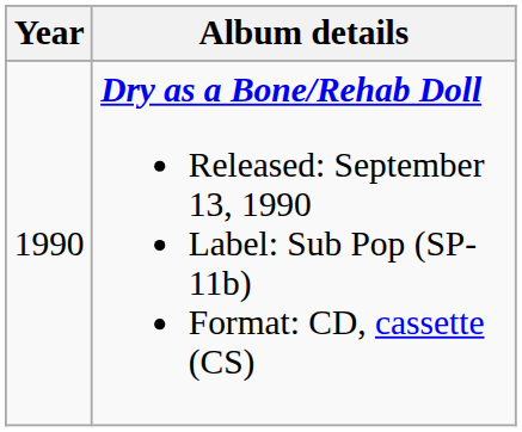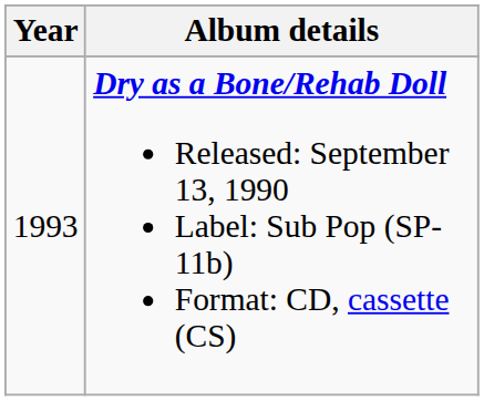row 2 | Year: 1990 -> 1993
